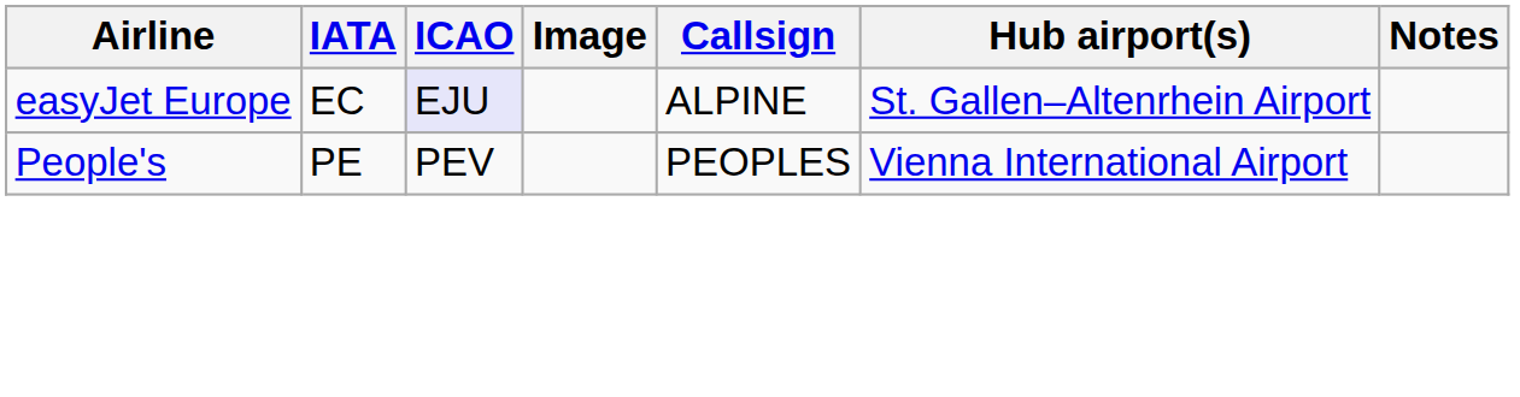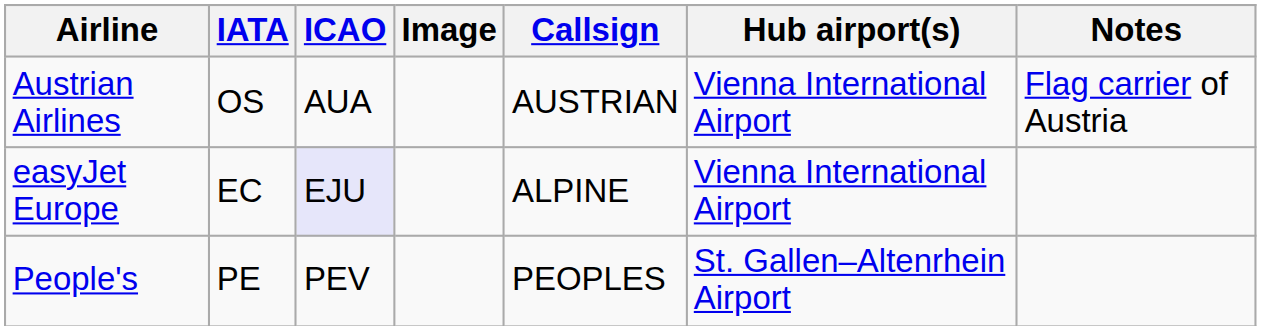+ row: Austrian Airlines | OS | AUA | AUSTRIAN | Vienna International Airport | Flag carrier of Austria
easyJet Europe | Hub airport(s): St. Gallen–Altenrhein Airport -> Vienna International Airport
People's | Hub airport(s): Vienna International Airport -> St. Gallen–Altenrhein Airport
